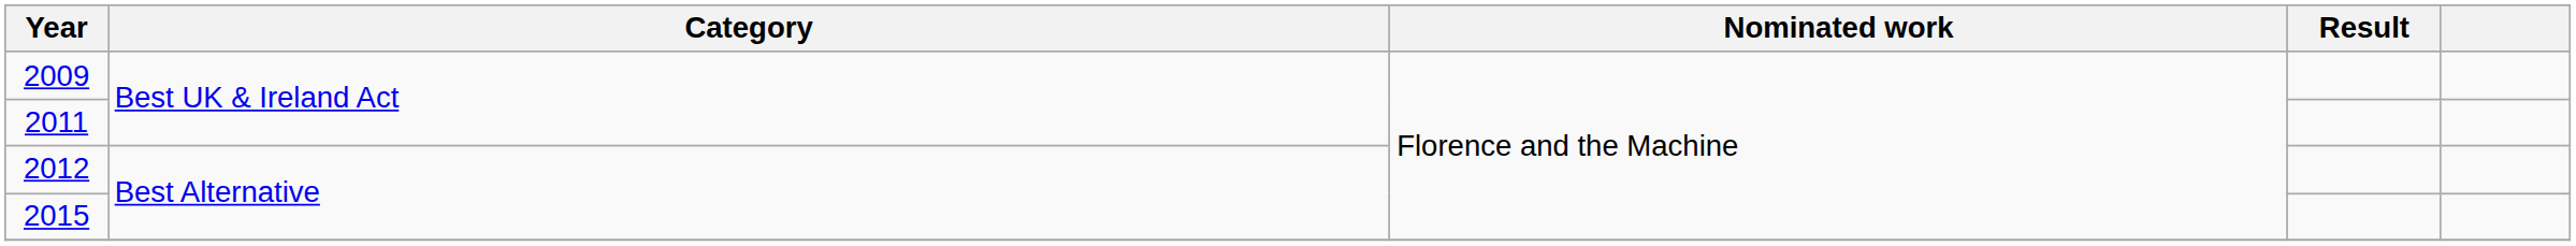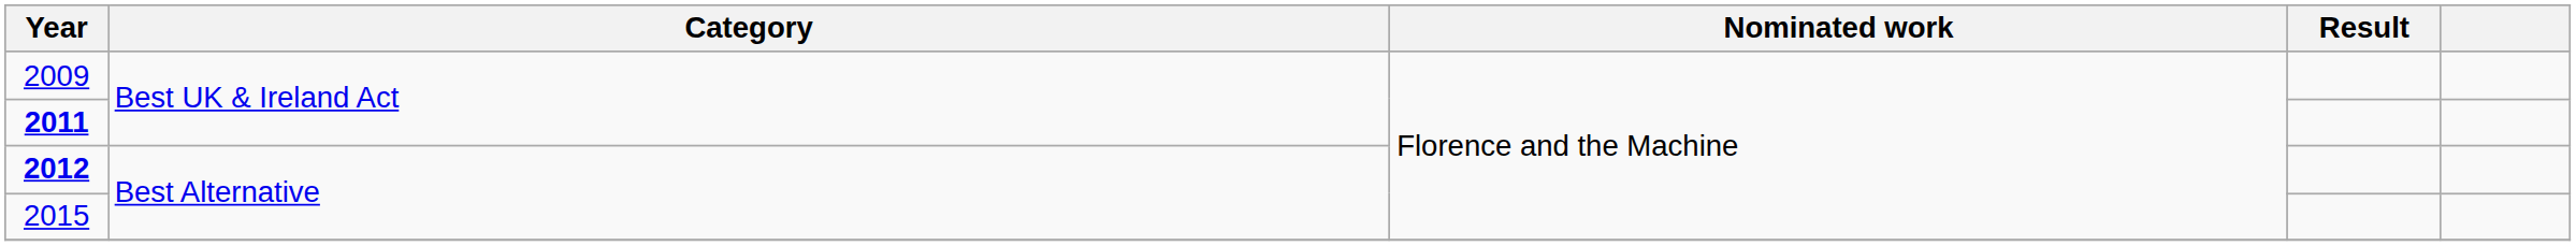2011 | Year: normal -> bold
2012 | Year: normal -> bold
